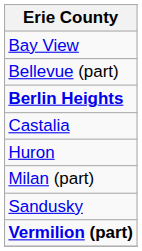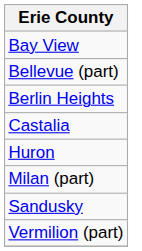row 4 | column 1: bold -> normal
row 9 | column 1: bold -> normal
